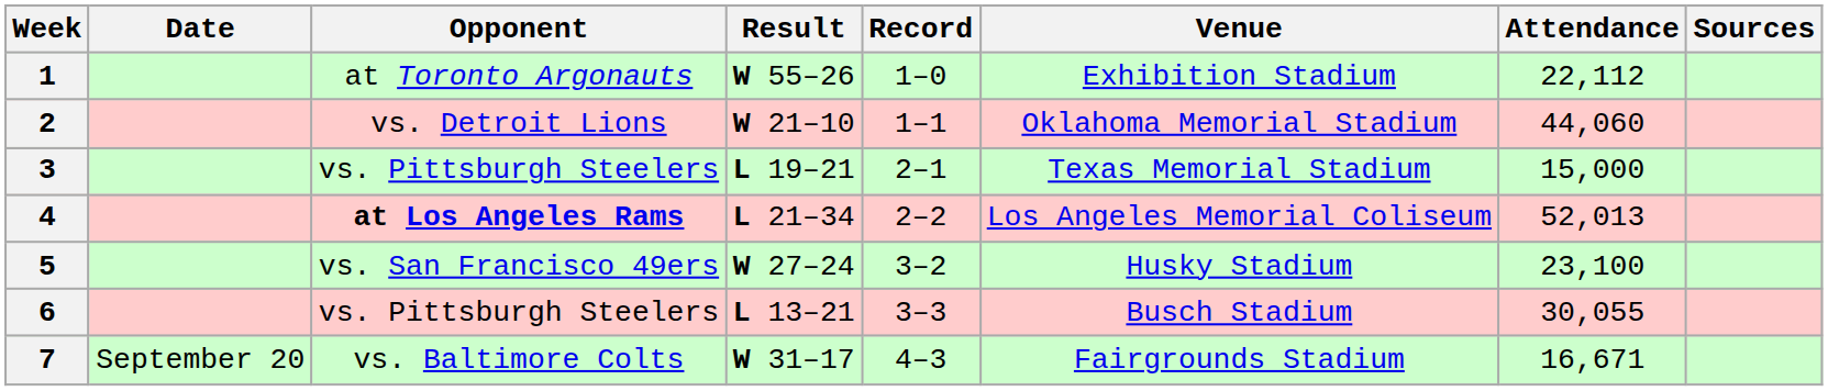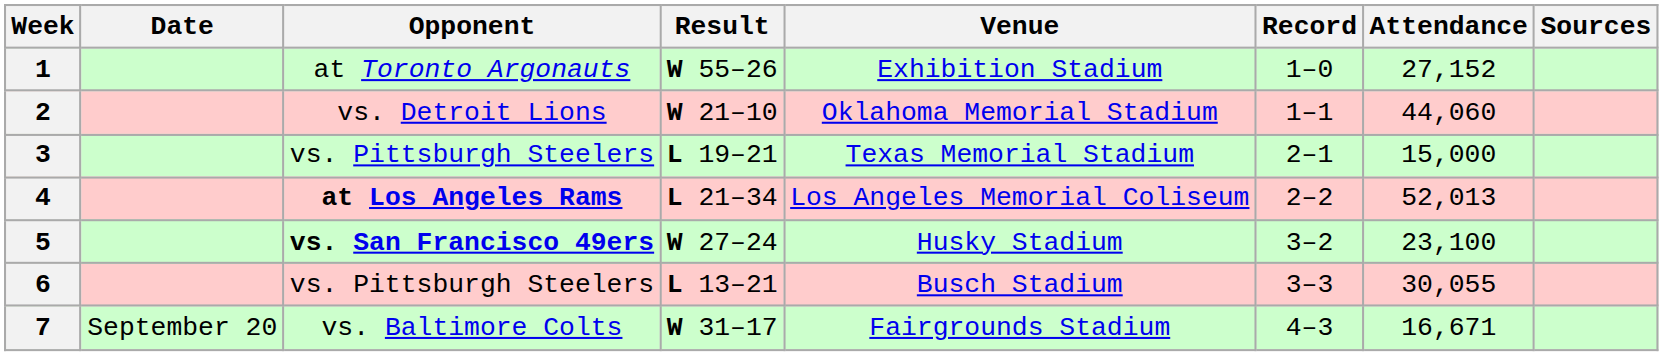columns swapped: Record <-> Venue
1 | Attendance: 22,112 -> 27,152
5 | Opponent: normal -> bold
